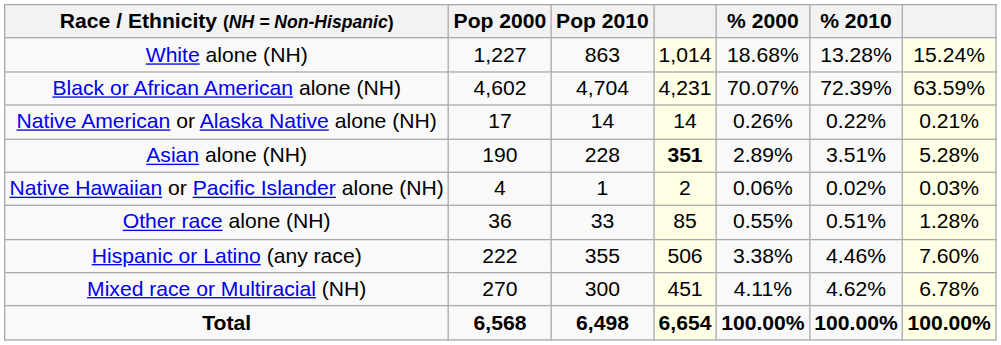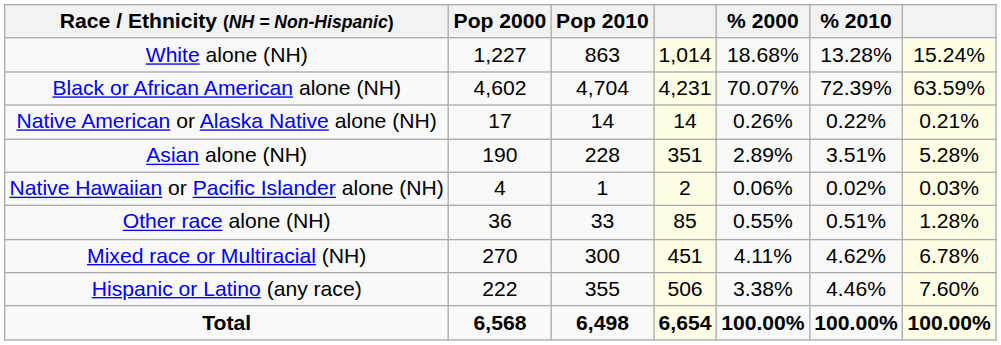Asian alone (NH) | column 4: bold -> normal
rows swapped: Mixed race or Multiracial (NH) <-> Hispanic or Latino (any race)
